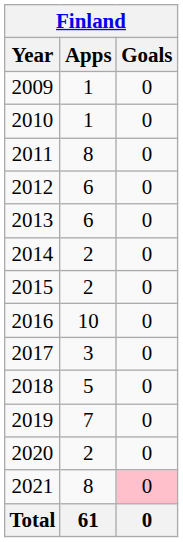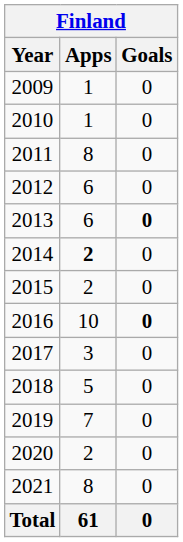2013 | Goals: normal -> bold
2014 | Apps: normal -> bold
2016 | Goals: normal -> bold
2021 | Goals: pink background -> no background
